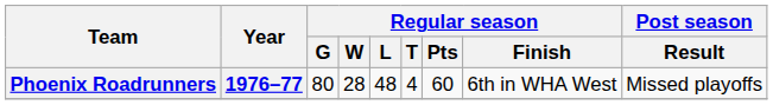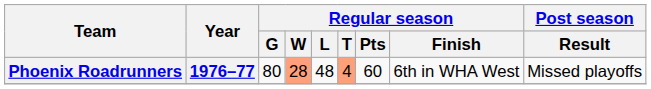Phoenix Roadrunners | Regular season / W: no background -> lightsalmon background
Phoenix Roadrunners | Regular season / T: no background -> lightsalmon background
